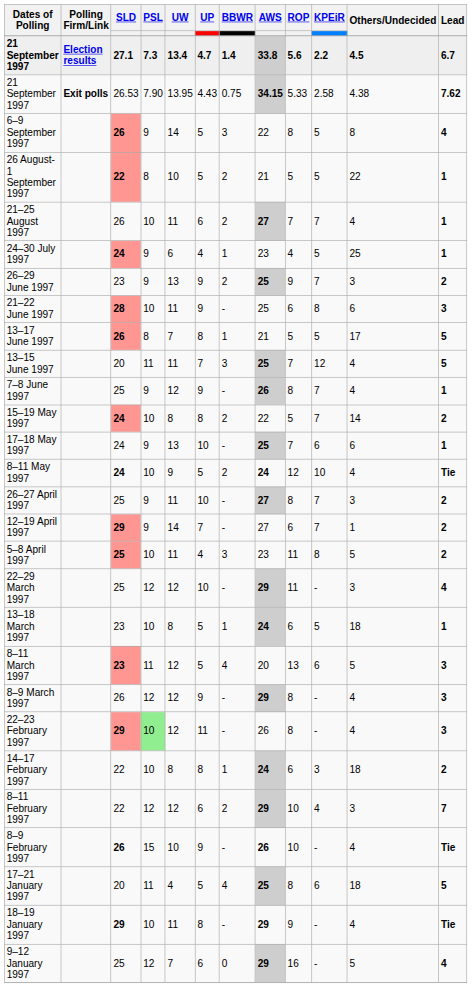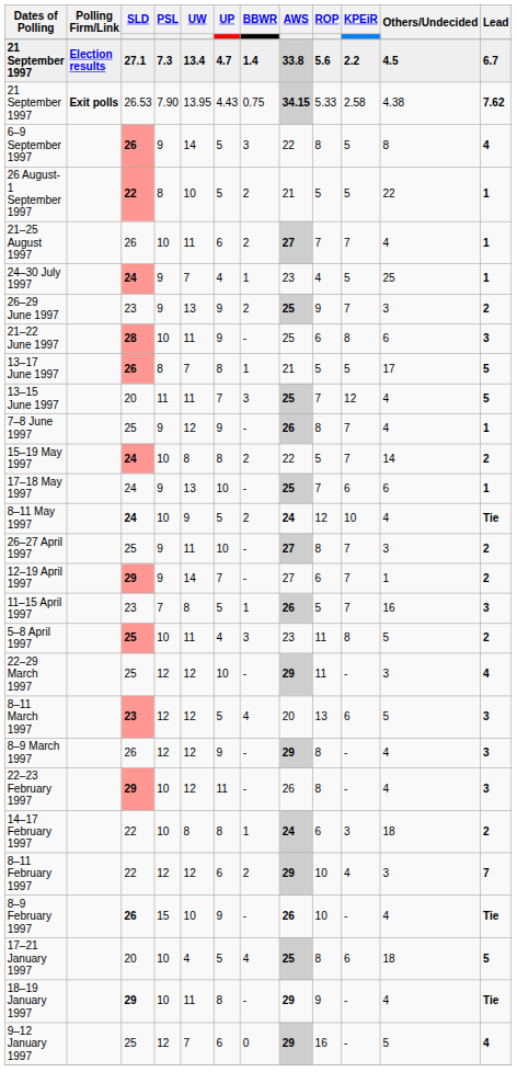24–30 July 1997 | UW: 6 -> 7
+ row: 11–15 April 1997 | 23 | 7 | 8 | 5 | 1 | 26 | 5 | 7 | 16 | 3
- row: 13–18 March 1997 | 23 | 10 | 8 | 5 | 1 | 24 | 6 | 5 | 18 | 1
8–11 March 1997 | PSL: 11 -> 12
22–23 February 1997 | PSL: lightgreen background -> no background
17–21 January 1997 | PSL: 11 -> 10
